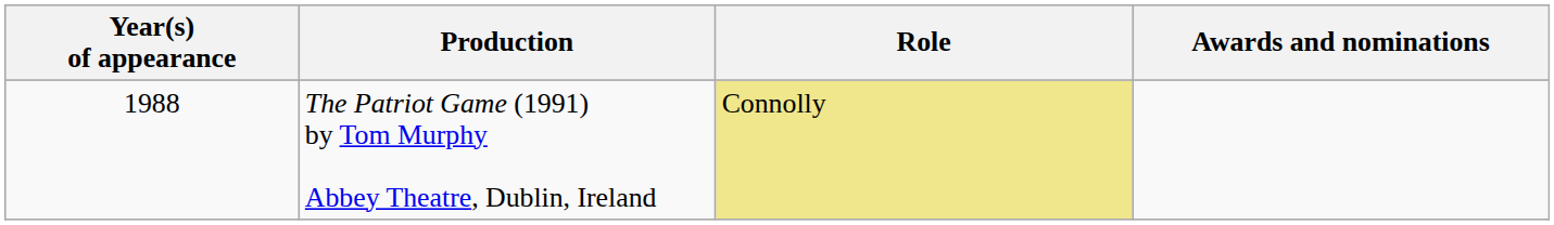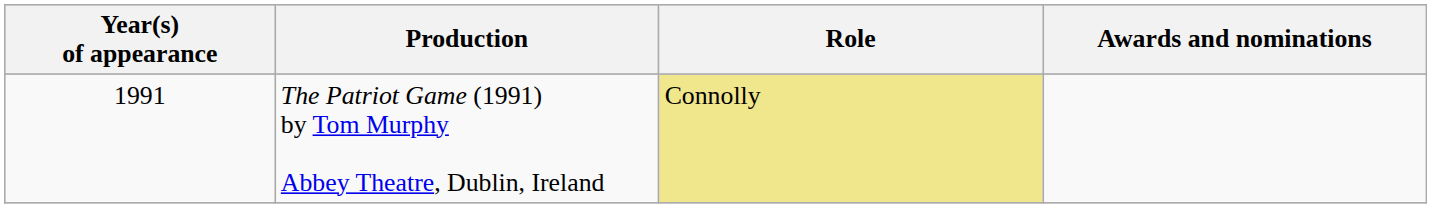row 2 | Year(s) of appearance: 1988 -> 1991
